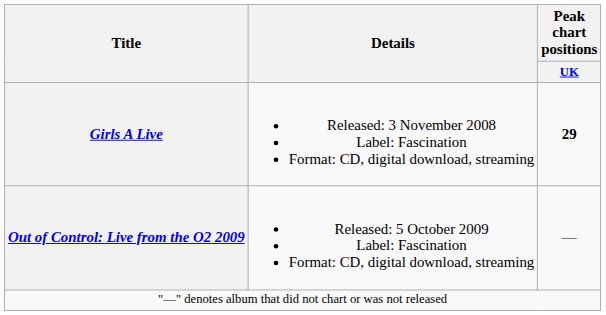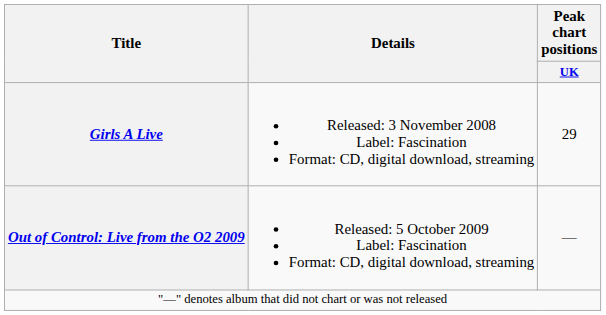Girls A Live | Peak chart positions / UK: bold -> normal
